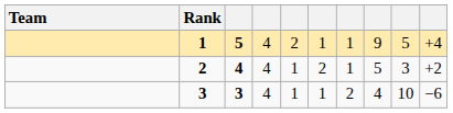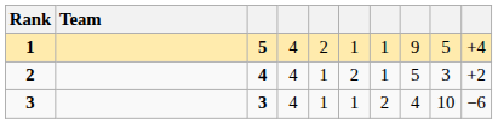columns swapped: Rank <-> Team
